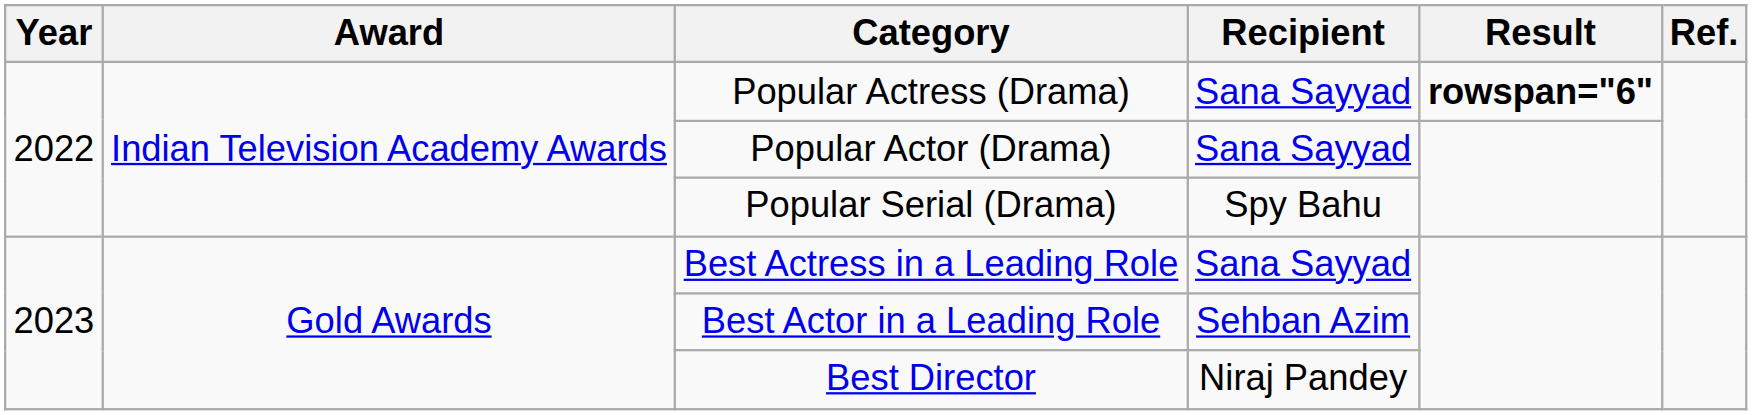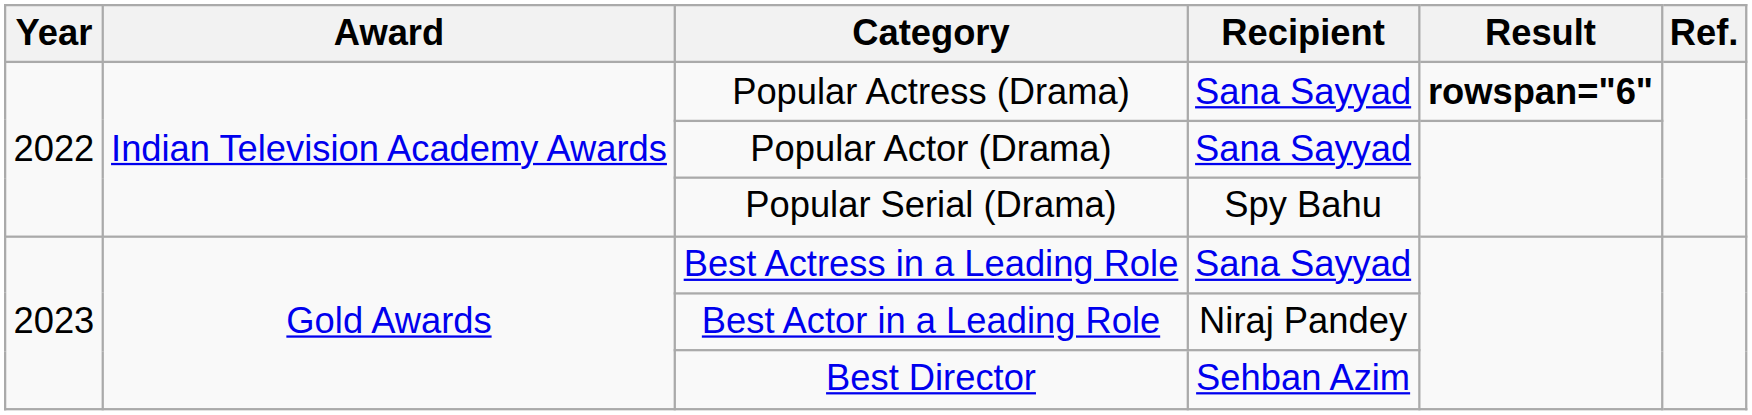Best Actor in a Leading Role | Recipient: Sehban Azim -> Niraj Pandey
Best Director | Recipient: Niraj Pandey -> Sehban Azim
